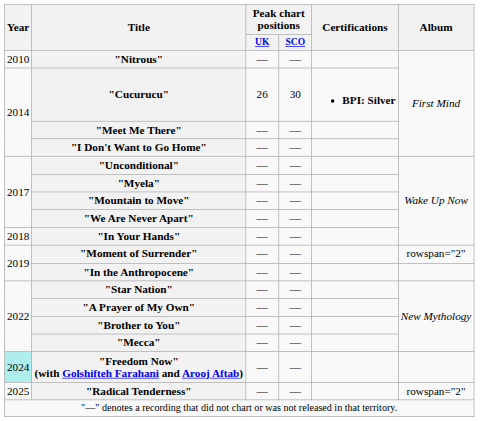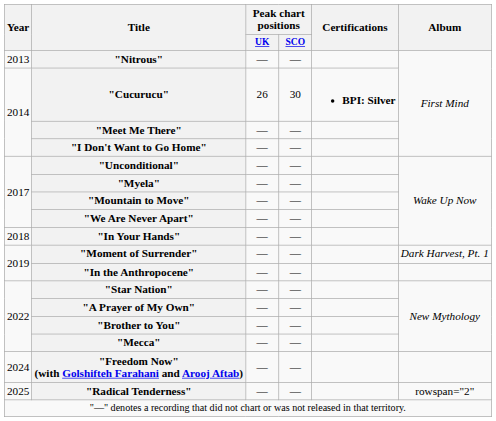"Nitrous" | Year: 2010 -> 2013
"Moment of Surrender" | Album: rowspan="2" -> Dark Harvest, Pt. 1
"Freedom Now" (with Golshifteh Farahani and Arooj Aftab) | Year: paleturquoise background -> no background
